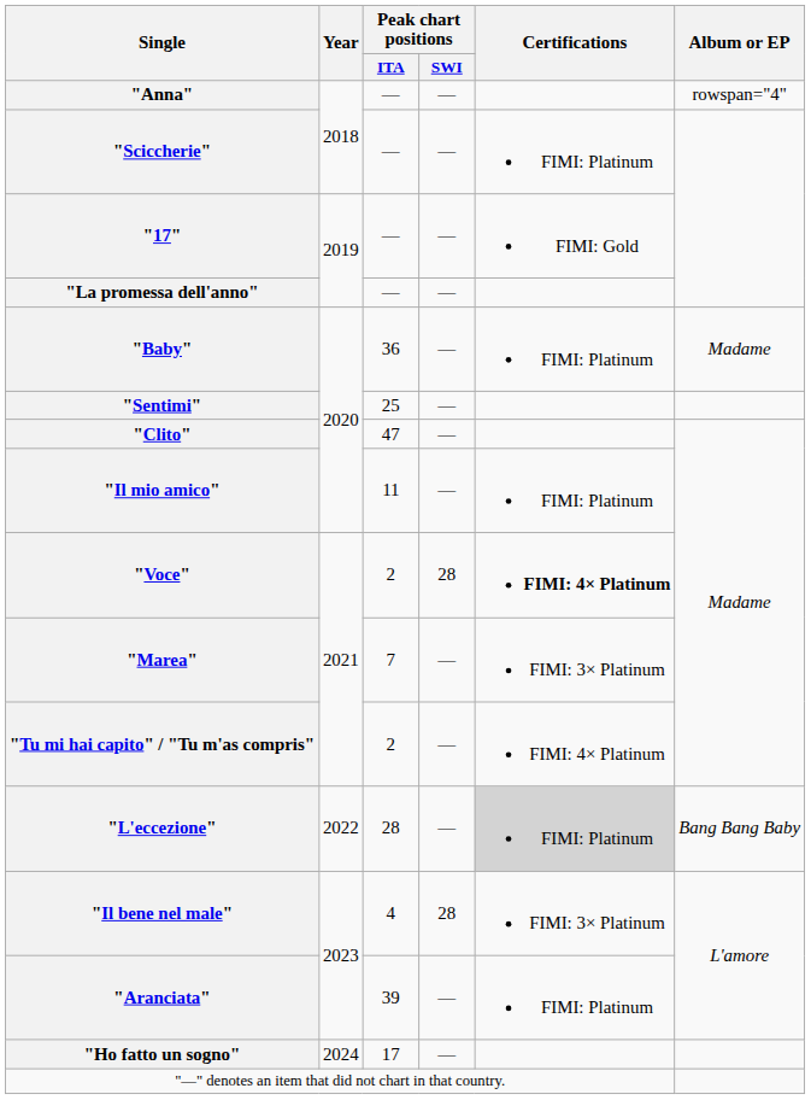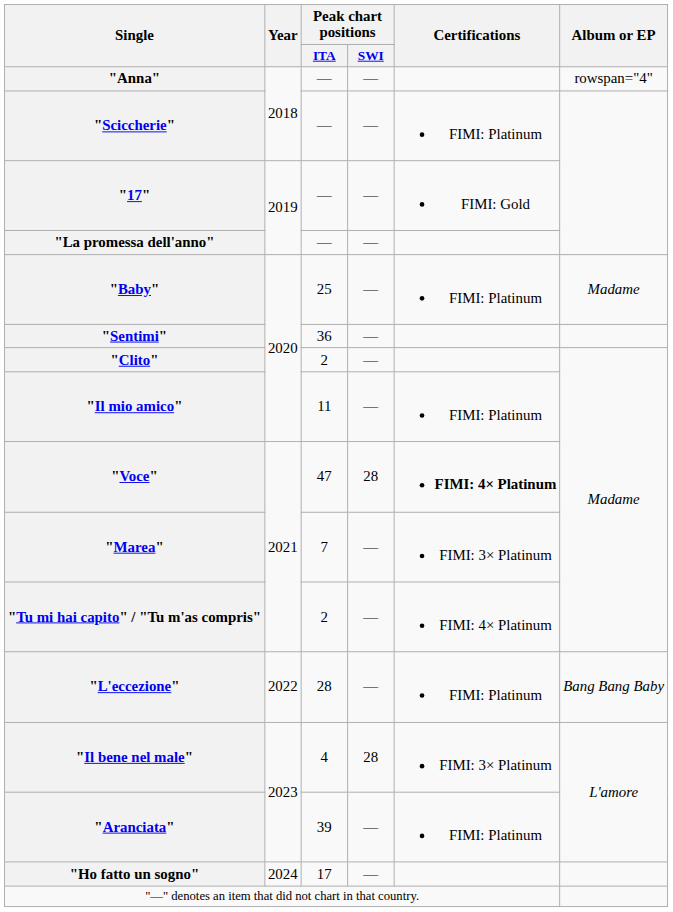"Baby" | Peak chart positions / ITA: 36 -> 25
"Sentimi" | Peak chart positions / ITA: 25 -> 36
"Clito" | Peak chart positions / ITA: 47 -> 2
"Voce" | Peak chart positions / ITA: 2 -> 47
"L'eccezione" | Certifications: lightgrey background -> no background
